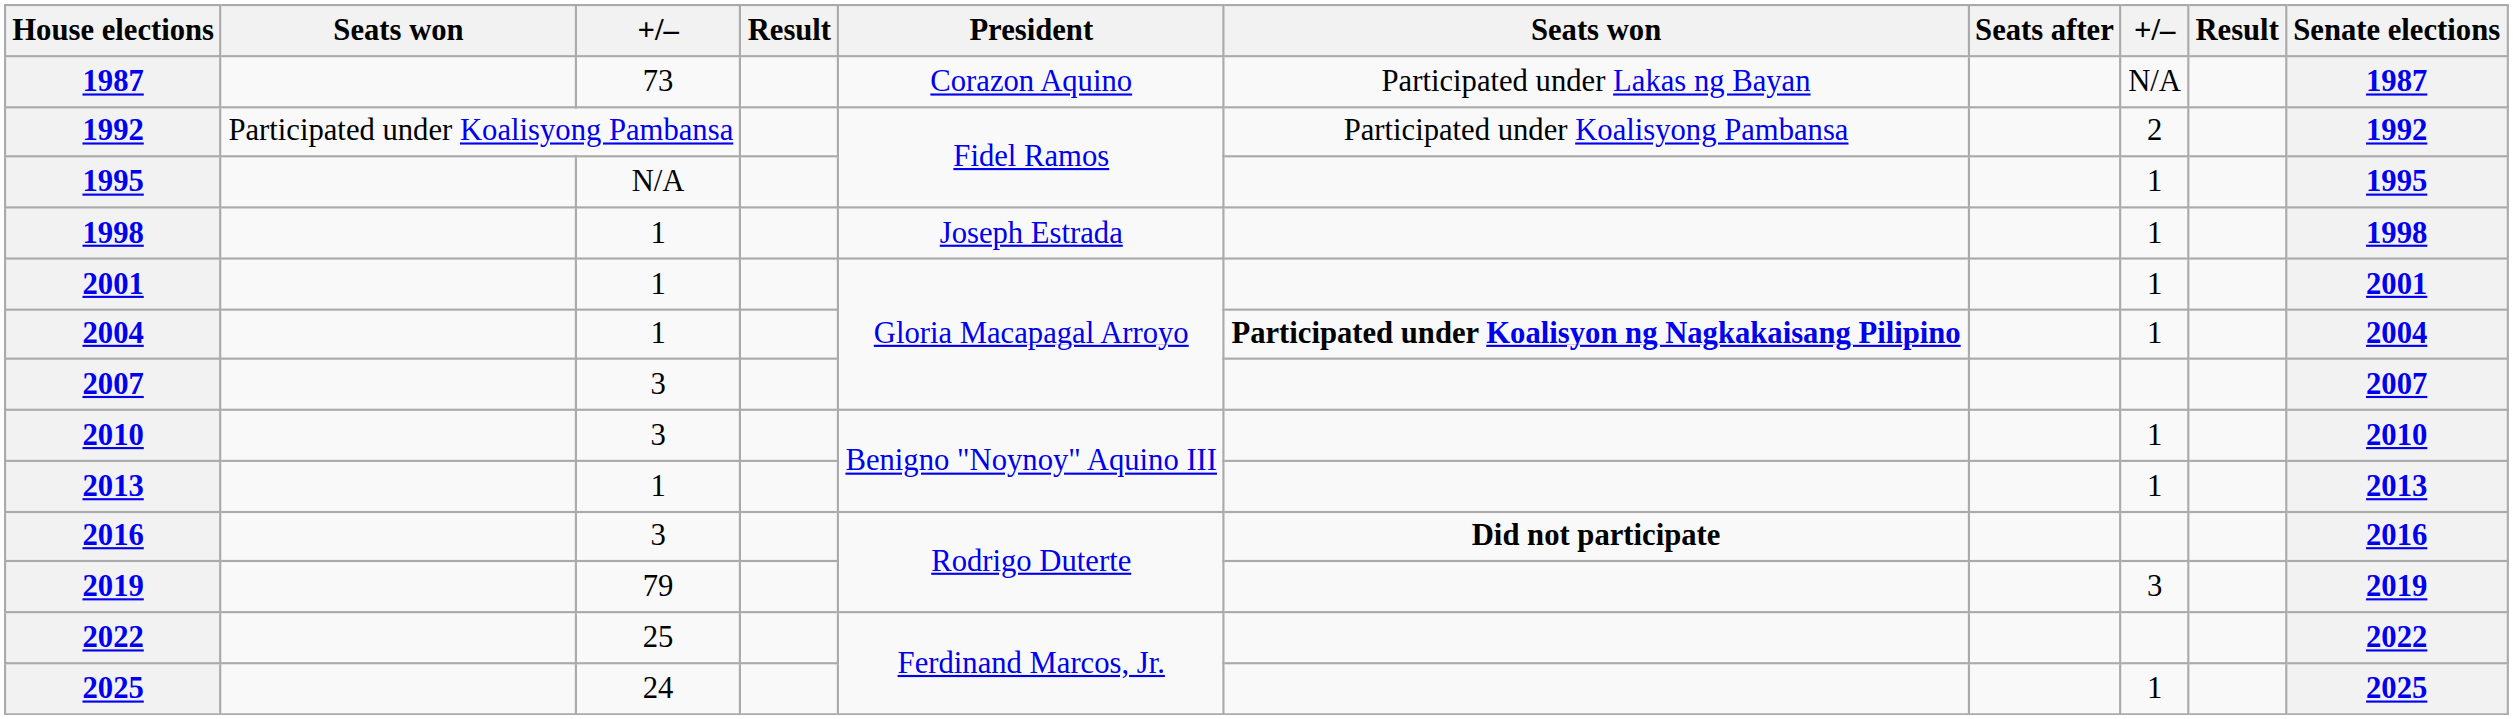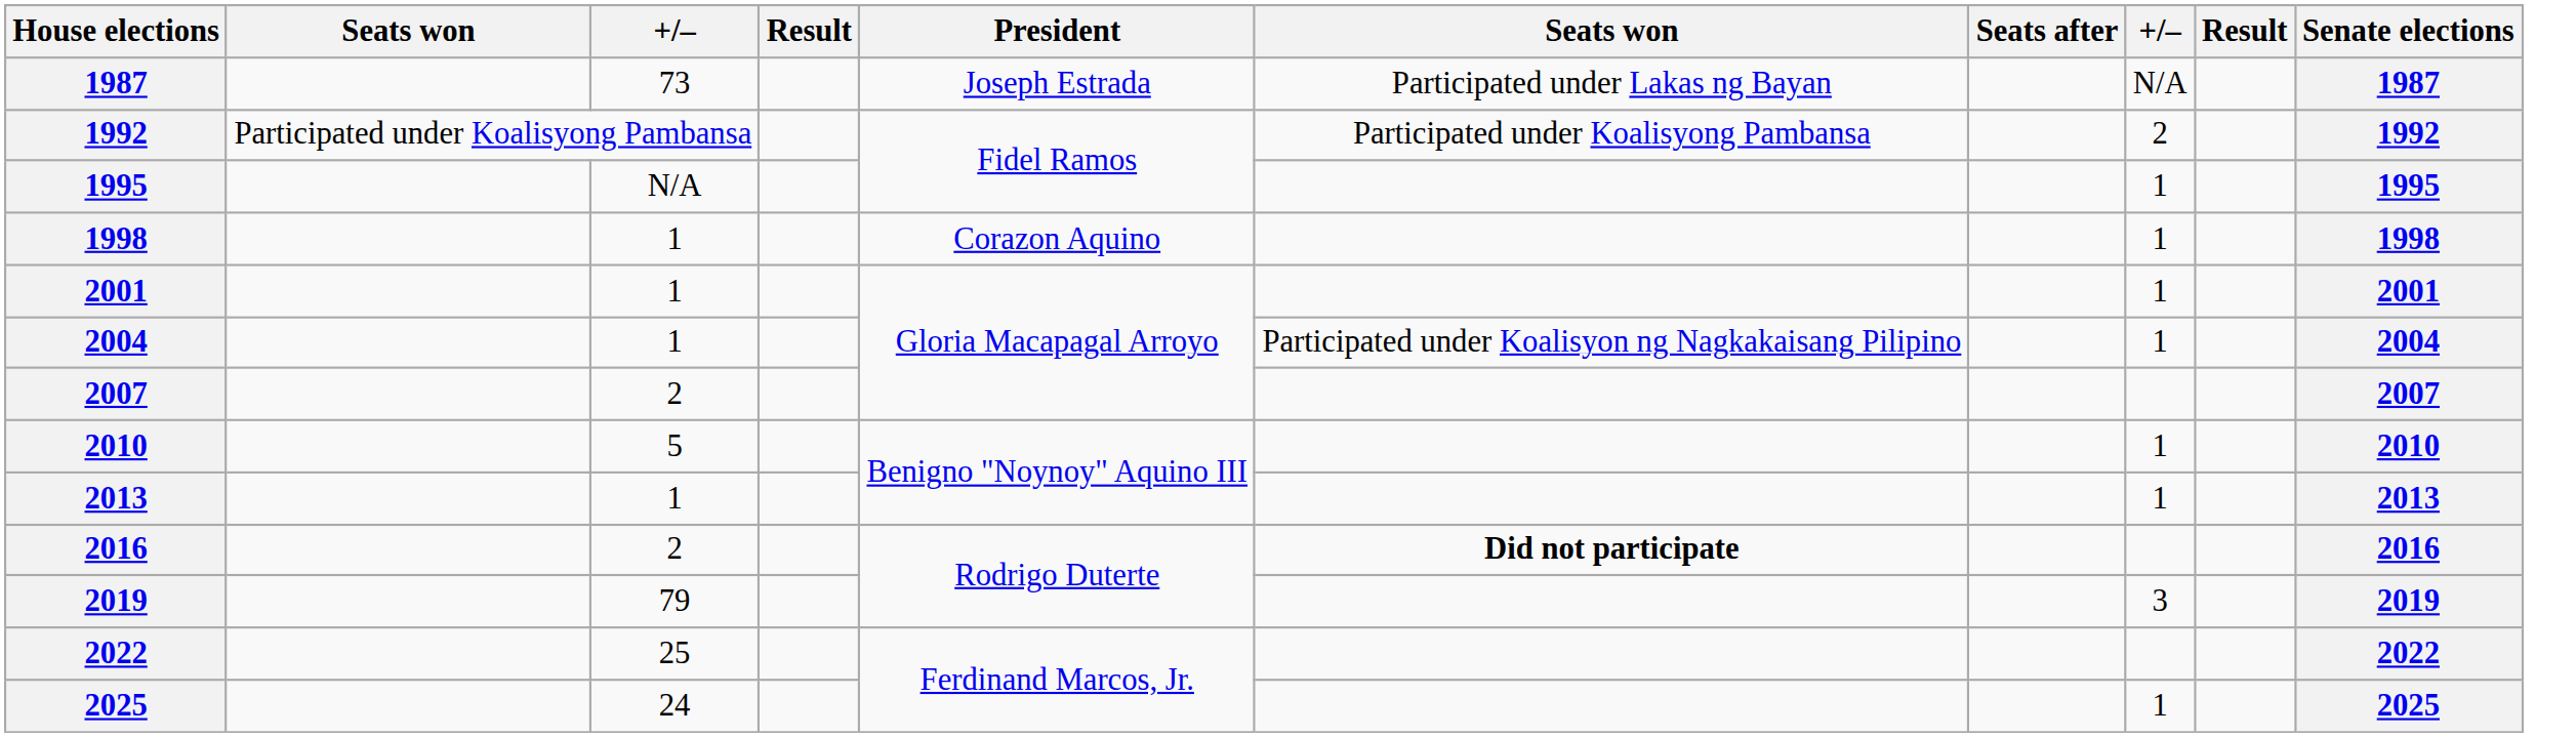row 2 | President: Corazon Aquino -> Joseph Estrada
row 5 | President: Joseph Estrada -> Corazon Aquino
row 7 | column 6: bold -> normal
row 8 | column 3: 3 -> 2
row 9 | column 3: 3 -> 5
row 11 | column 3: 3 -> 2
